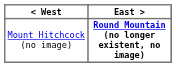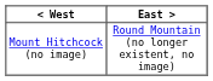Mount Hitchcock (no image) | East >: bold -> normal
